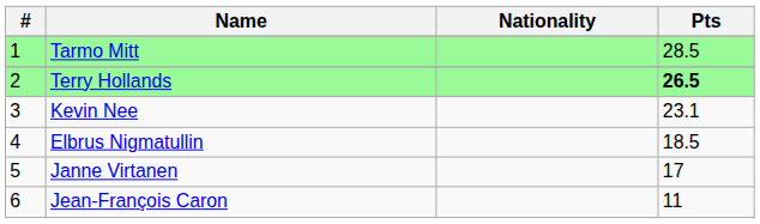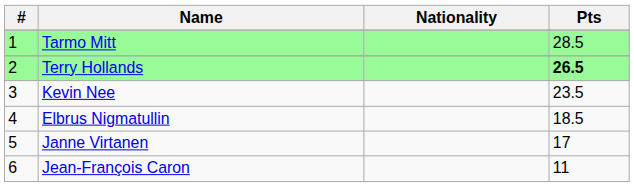Kevin Nee | Pts: 23.1 -> 23.5
